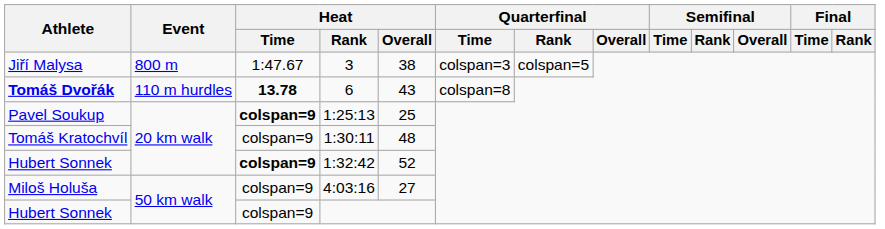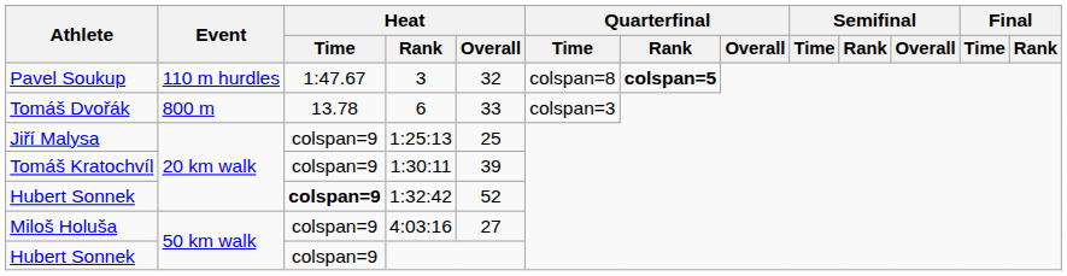3 | Athlete: Jiří Malysa -> Pavel Soukup
3 | Event: 800 m -> 110 m hurdles
3 | Heat / Overall: 38 -> 32
3 | Quarterfinal / Time: colspan=3 -> colspan=8
3 | Quarterfinal / Rank: normal -> bold
6 | Athlete: bold -> normal
6 | Event: 110 m hurdles -> 800 m
6 | Heat / Time: bold -> normal
6 | Heat / Overall: 43 -> 33
6 | Quarterfinal / Time: colspan=8 -> colspan=3
1:25:13 | Athlete: Pavel Soukup -> Jiří Malysa
1:25:13 | Heat / Time: bold -> normal
1:30:11 | Heat / Overall: 48 -> 39
